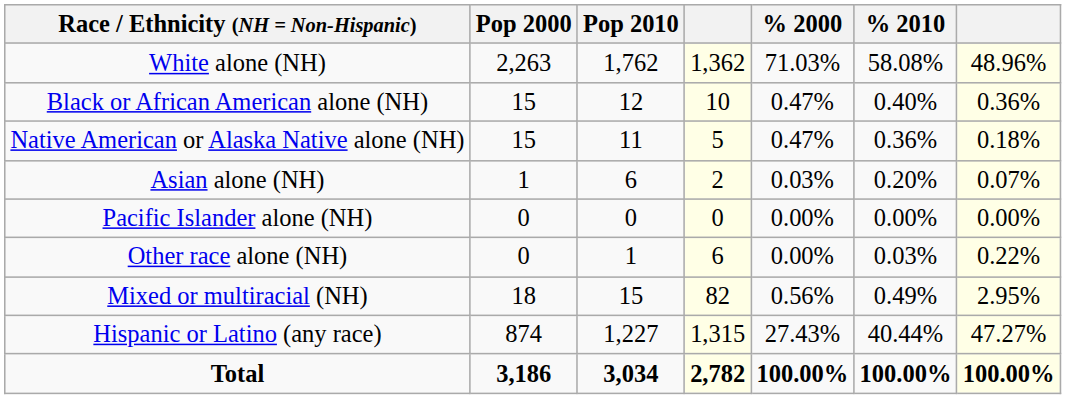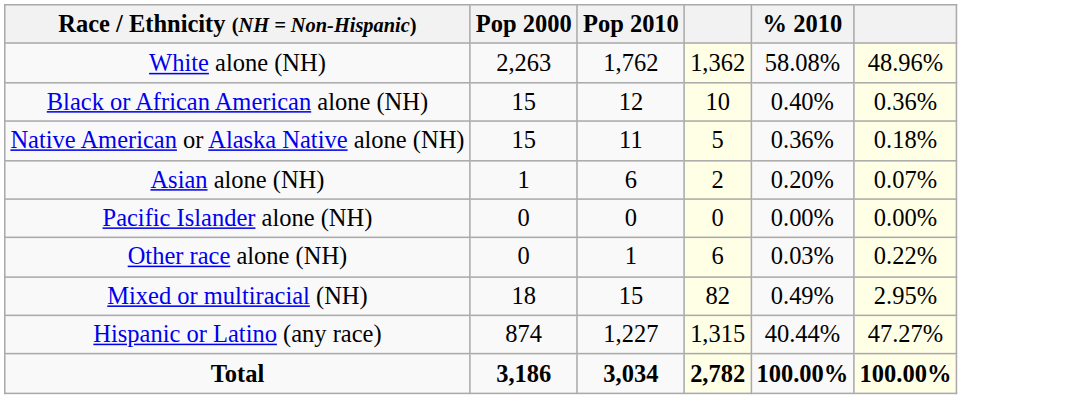- column: % 2000 | 71.03% | 0.47% | 0.47% | 0.03% | 0.00% | 0.00% | 0.56% | 27.43% | 100.00%
